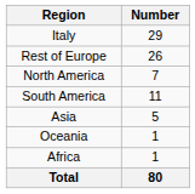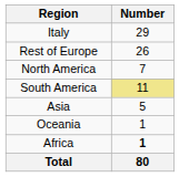South America | Number: no background -> khaki background
Africa | Number: normal -> bold
